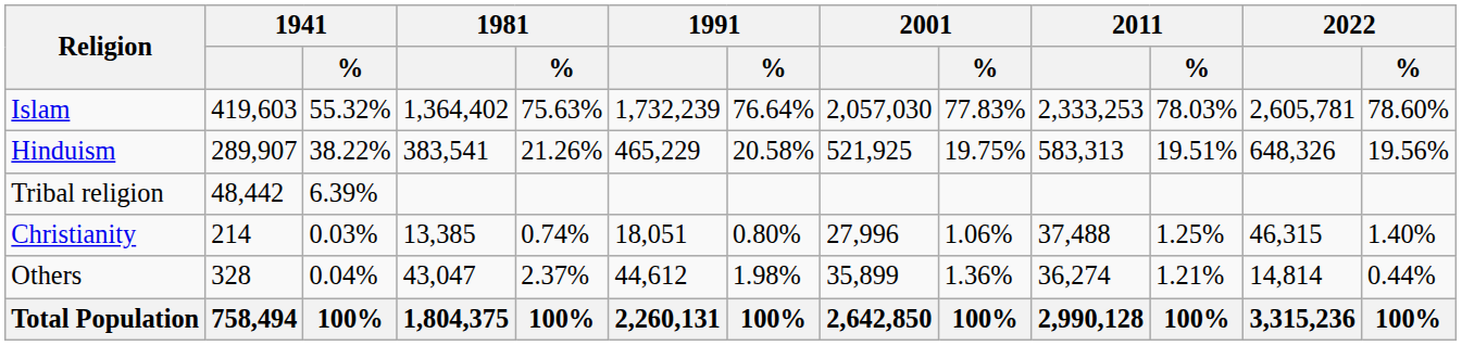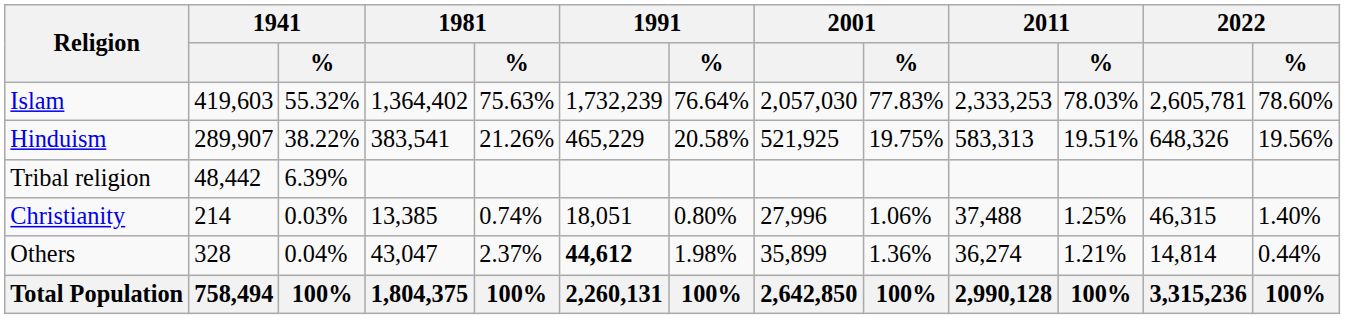Others | 1991: normal -> bold
